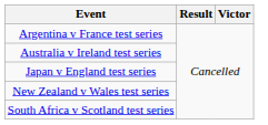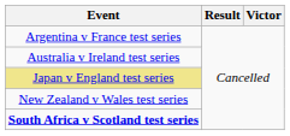Japan v England test series | Event: no background -> khaki background
South Africa v Scotland test series | Event: normal -> bold
